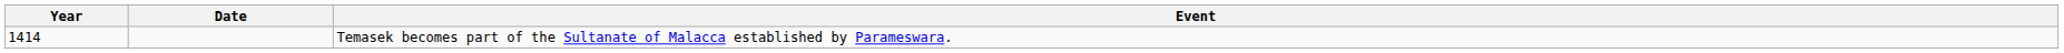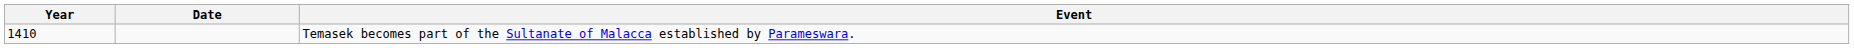row 2 | Year: 1414 -> 1410
